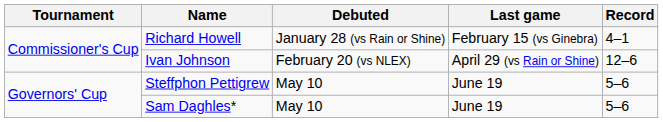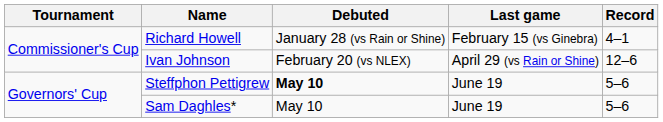Steffphon Pettigrew | Debuted: normal -> bold
